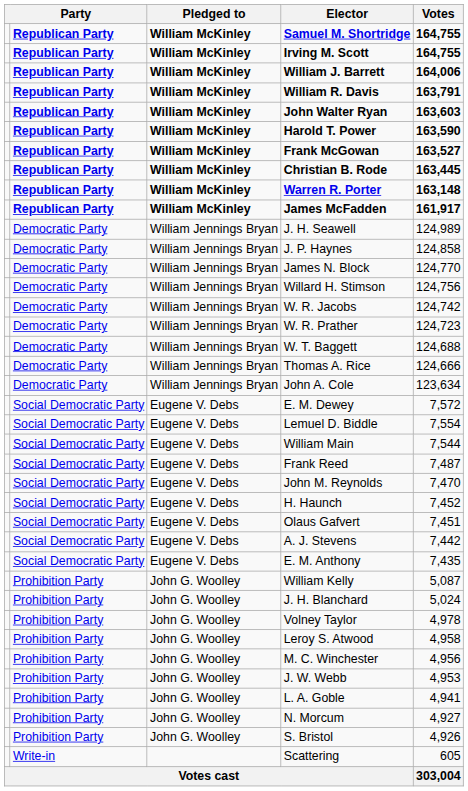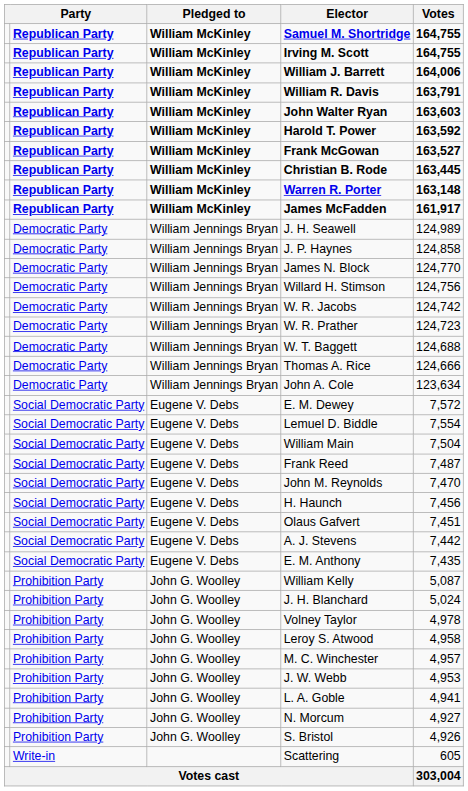Harold T. Power | Votes: 163,590 -> 163,592
William Main | Votes: 7,544 -> 7,504
H. Haunch | Votes: 7,452 -> 7,456
M. C. Winchester | Votes: 4,956 -> 4,957
